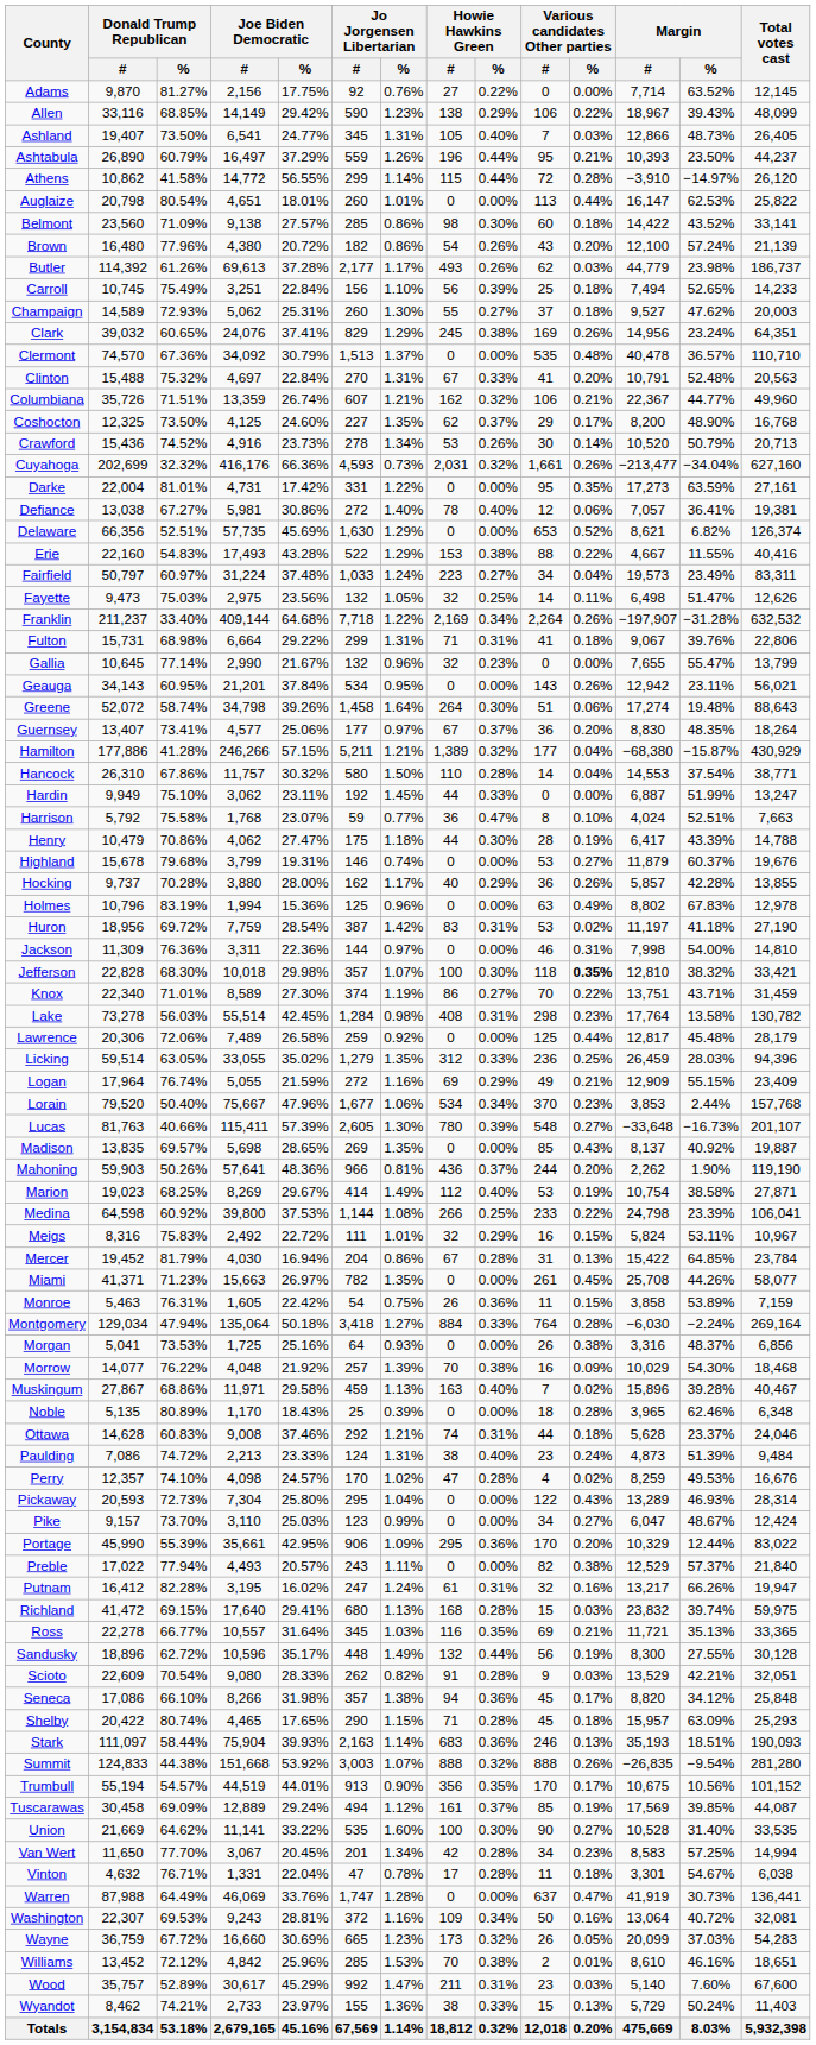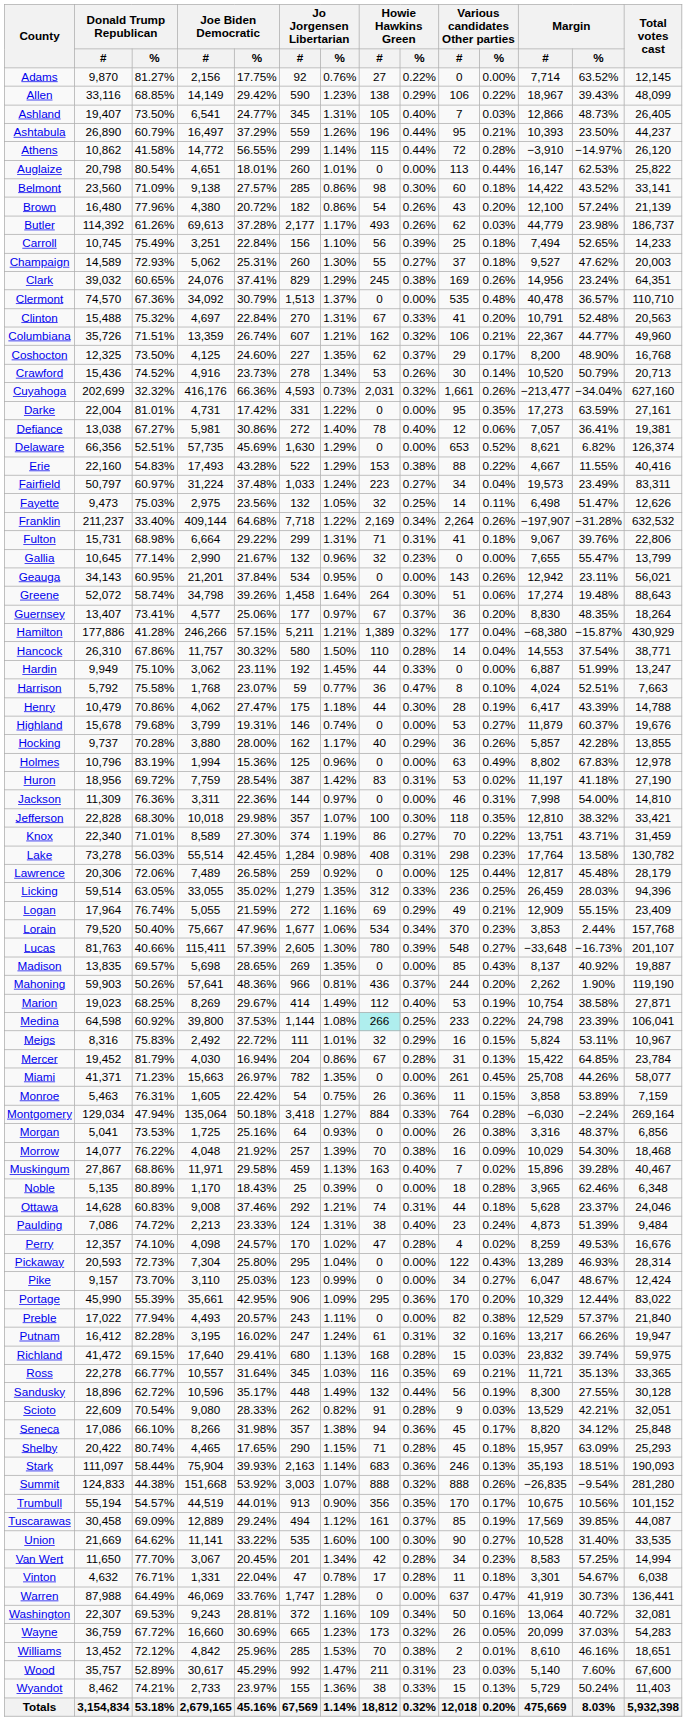Jefferson | Various candidates Other parties / %: bold -> normal
Medina | Howie Hawkins Green / #: no background -> paleturquoise background
